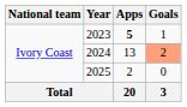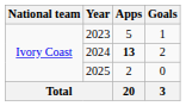2023 | Apps: bold -> normal
2024 | Apps: normal -> bold
2024 | Goals: lightsalmon background -> no background
